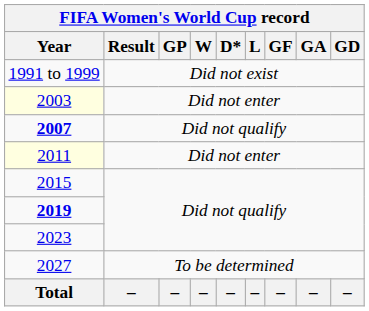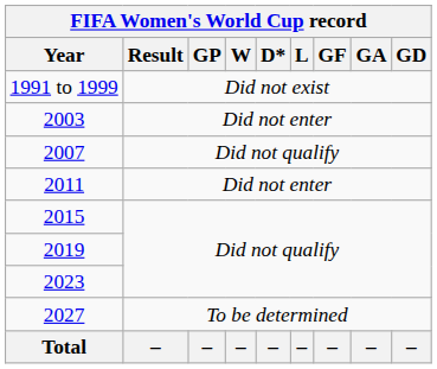2003 | Year: lightyellow background -> no background
2007 | Year: bold -> normal
2011 | Year: lightyellow background -> no background
2019 | Year: bold -> normal
